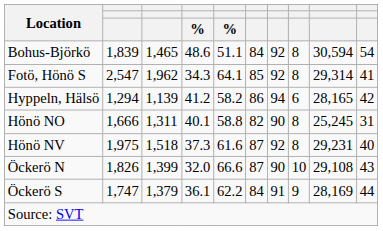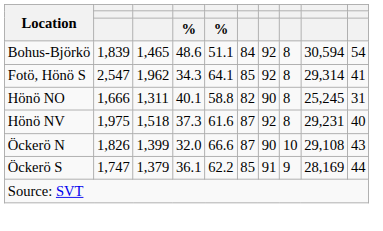- row: Hyppeln, Hälsö | 1,294 | 1,139 | 41.2 | 58.2 | 86 | 94 | 6 | 28,165 | 42
Öckerö S | column 6: 84 -> 85
